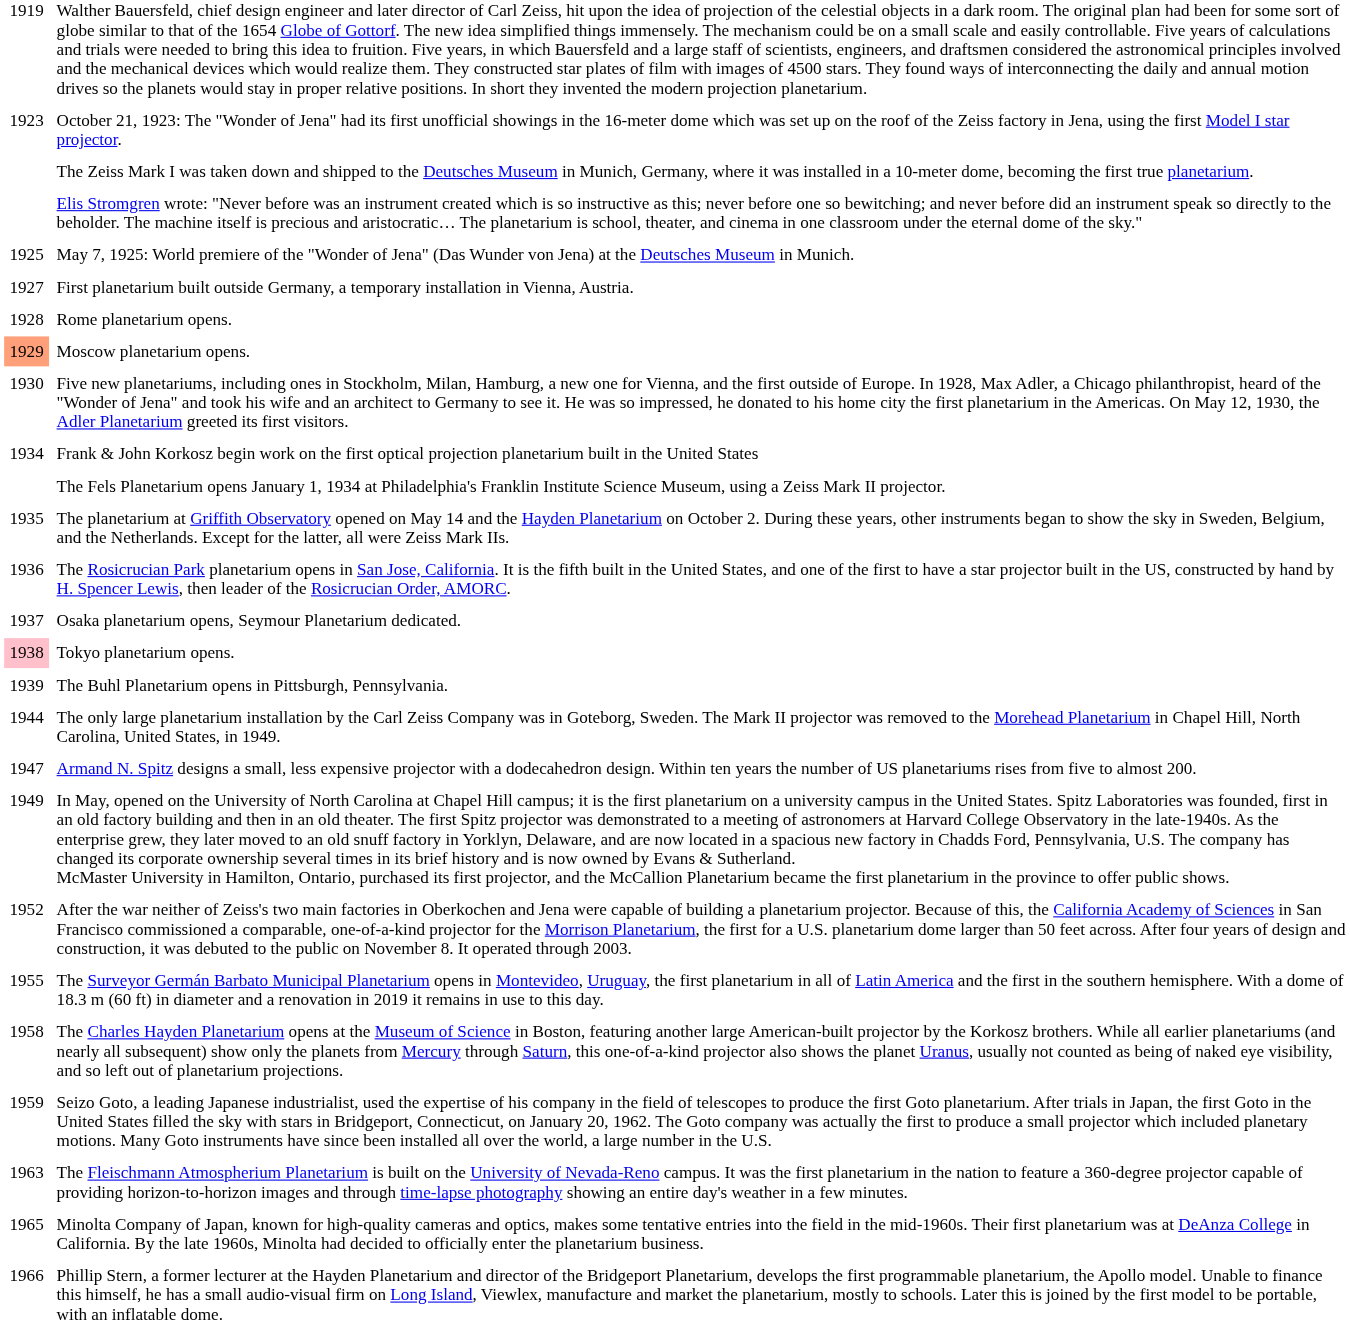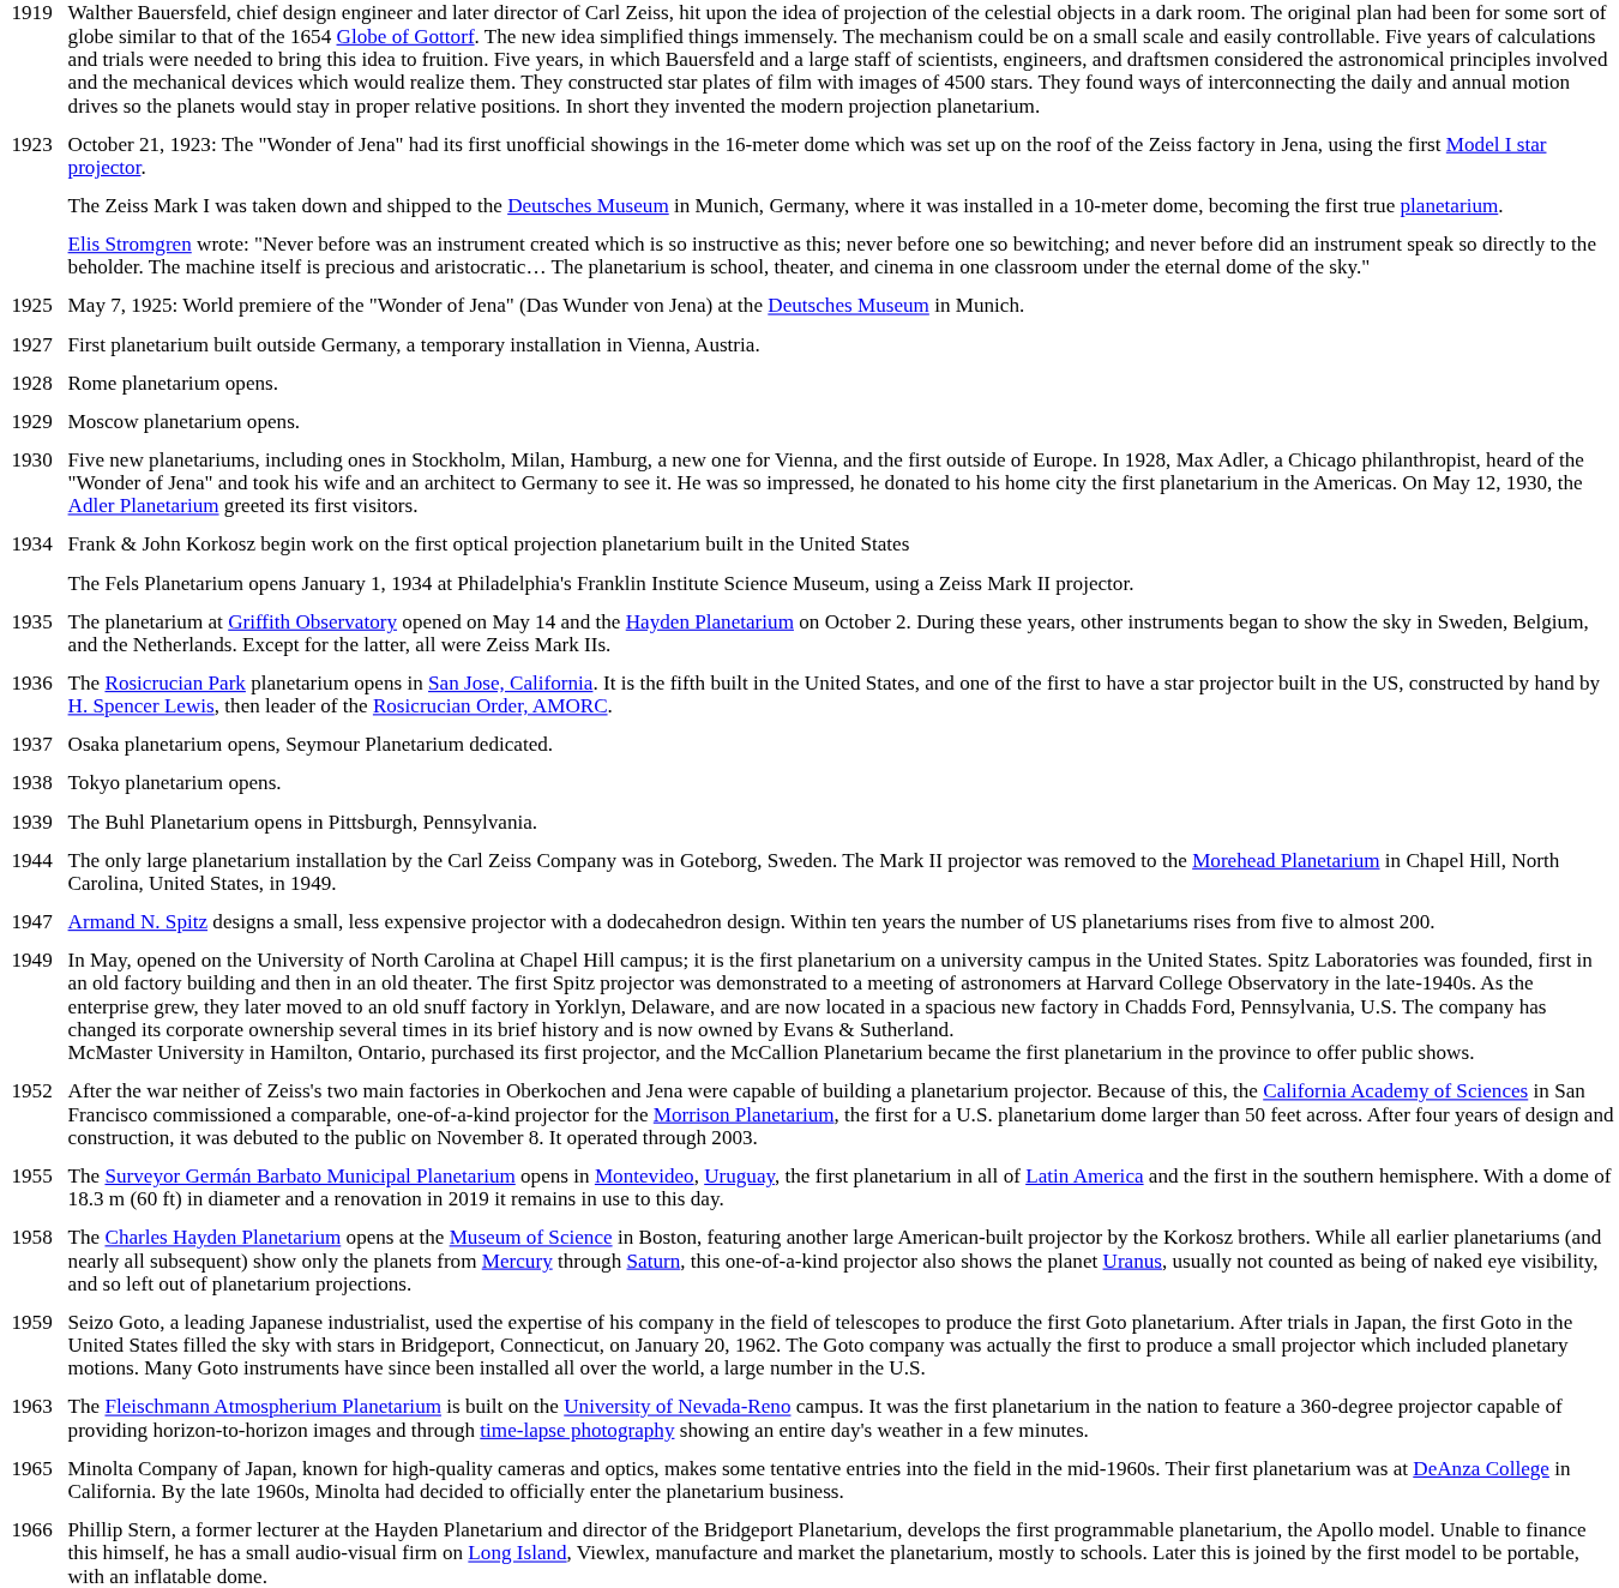Moscow planetarium opens. | column 1: lightsalmon background -> no background
Tokyo planetarium opens. | column 1: pink background -> no background
